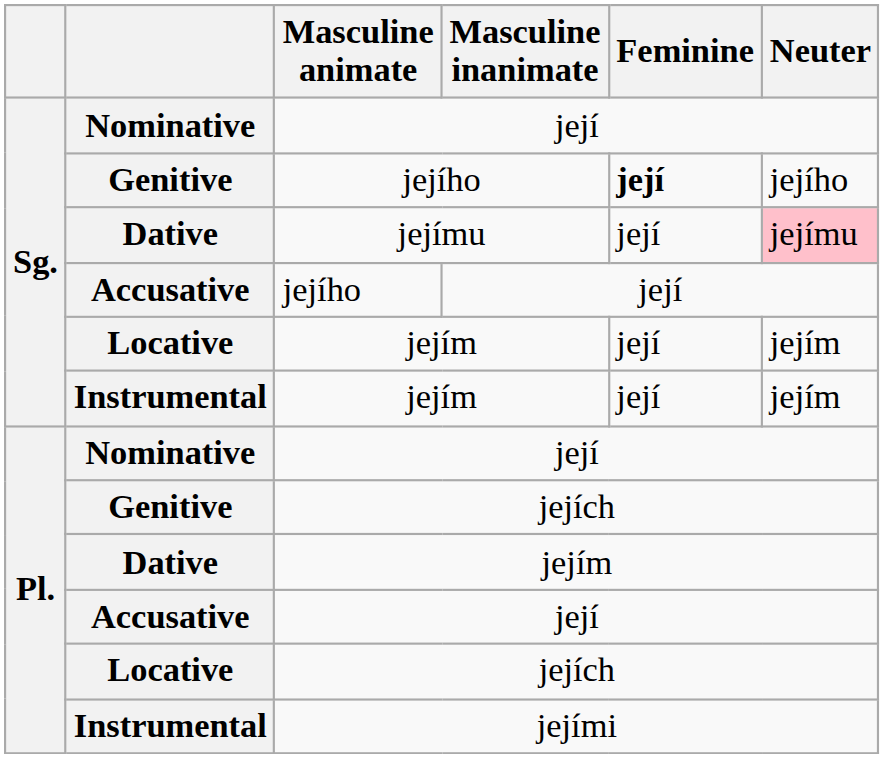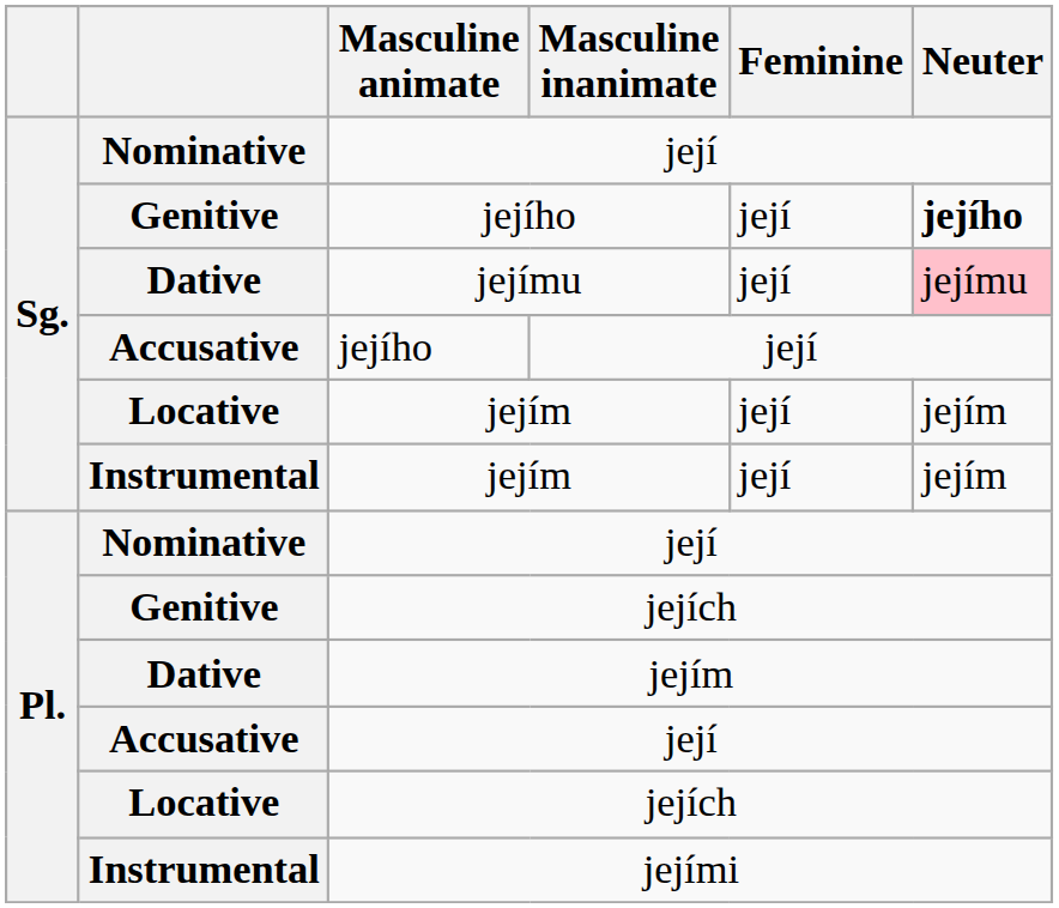Sg. / Genitive | Feminine: bold -> normal
Sg. / Genitive | Neuter: normal -> bold
